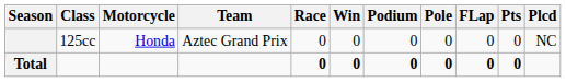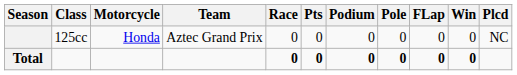columns swapped: Win <-> Pts
